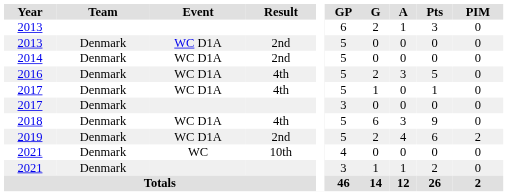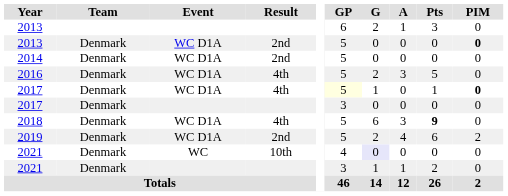2013 / 2nd | PIM: normal -> bold
2017 / 4th | GP: no background -> lightyellow background
2017 / 4th | PIM: normal -> bold
2018 | Pts: normal -> bold
2021 / 10th | G: no background -> lavender background
